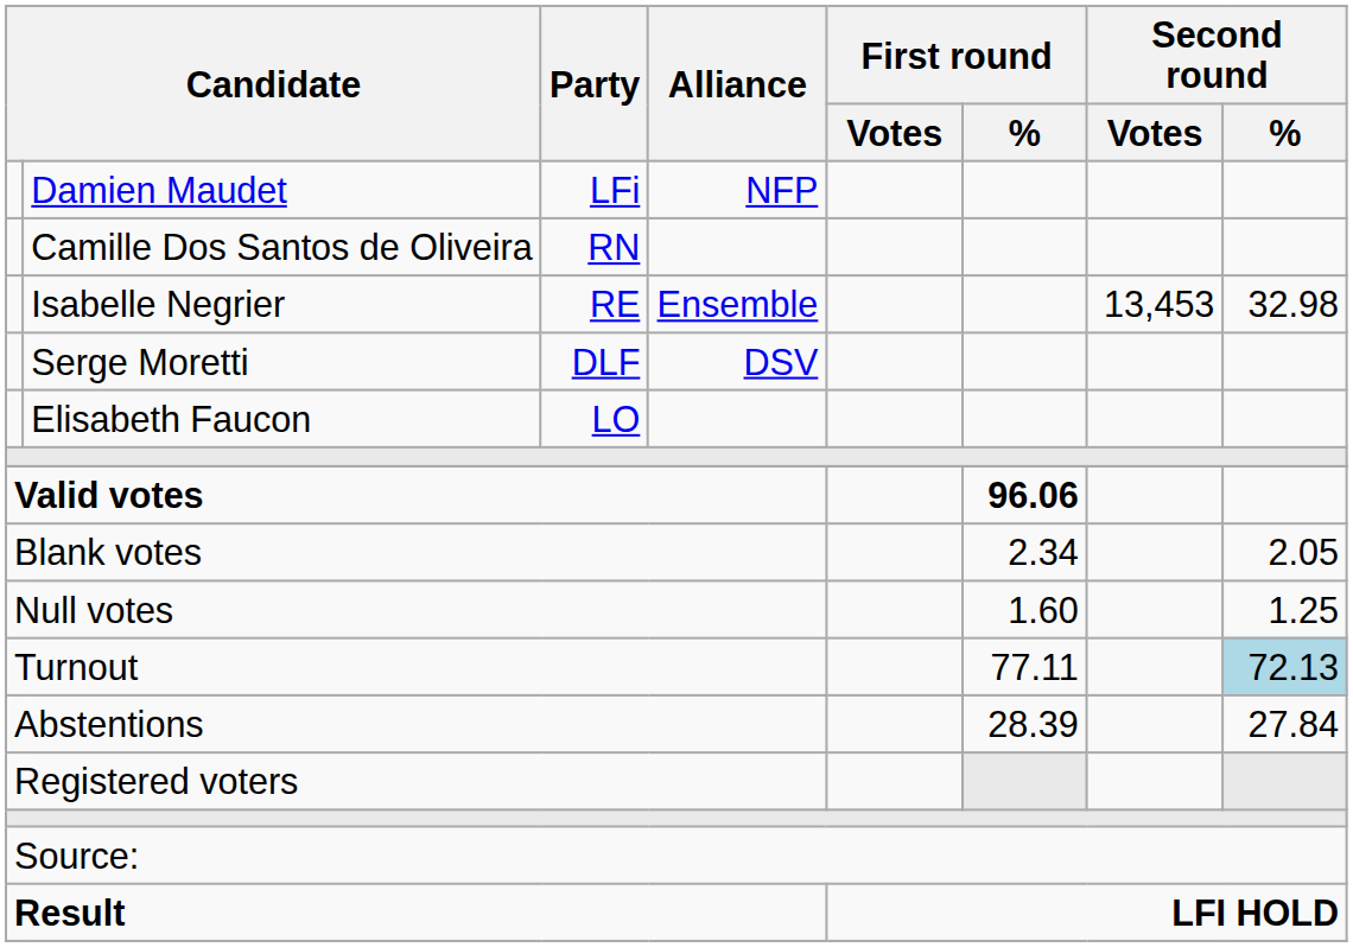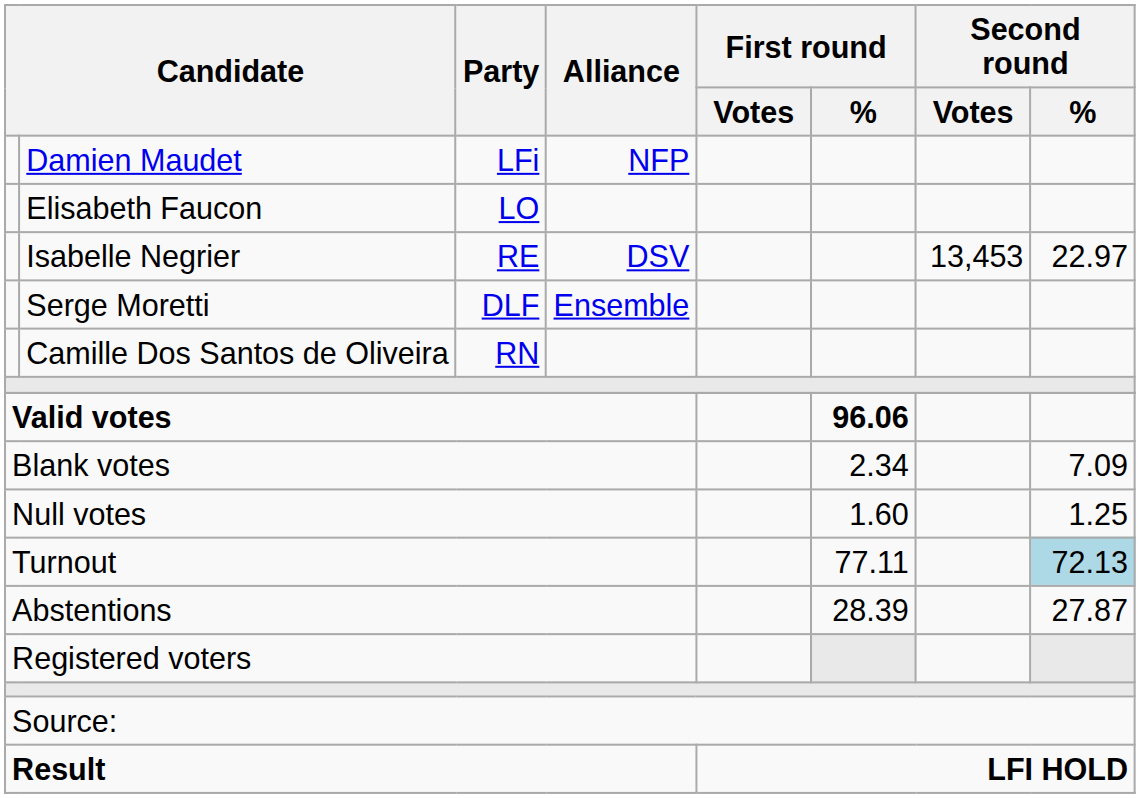rows swapped: Camille Dos Santos de Oliveira <-> Elisabeth Faucon
Isabelle Negrier | Alliance: Ensemble -> DSV
Isabelle Negrier | Second round / %: 32.98 -> 22.97
Serge Moretti | Alliance: DSV -> Ensemble
Blank votes | Second round / %: 2.05 -> 7.09
Abstentions | Second round / %: 27.84 -> 27.87
